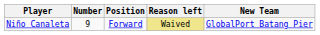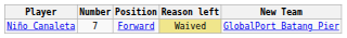Niño Canaleta | Number: 9 -> 7
